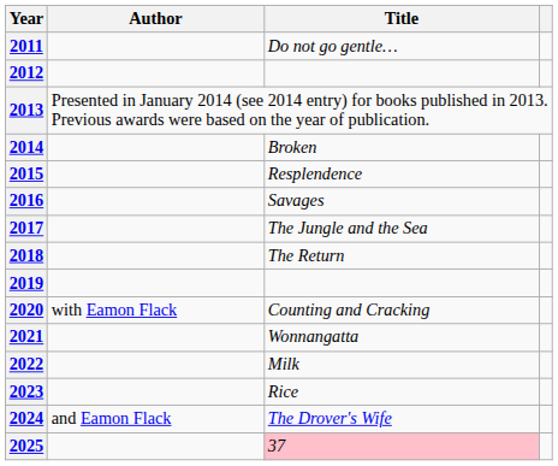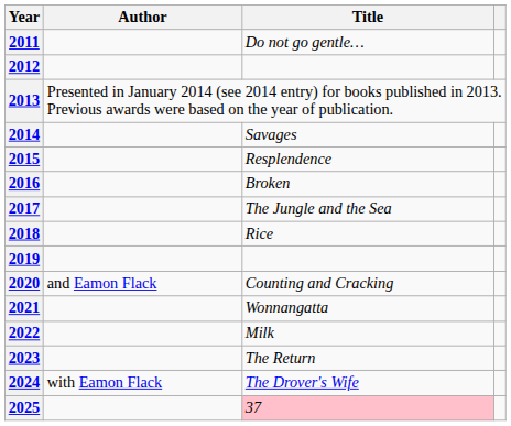2014 | Title: Broken -> Savages
2016 | Title: Savages -> Broken
2018 | Title: The Return -> Rice
2020 | Author: with Eamon Flack -> and Eamon Flack
2023 | Title: Rice -> The Return
2024 | Author: and Eamon Flack -> with Eamon Flack
